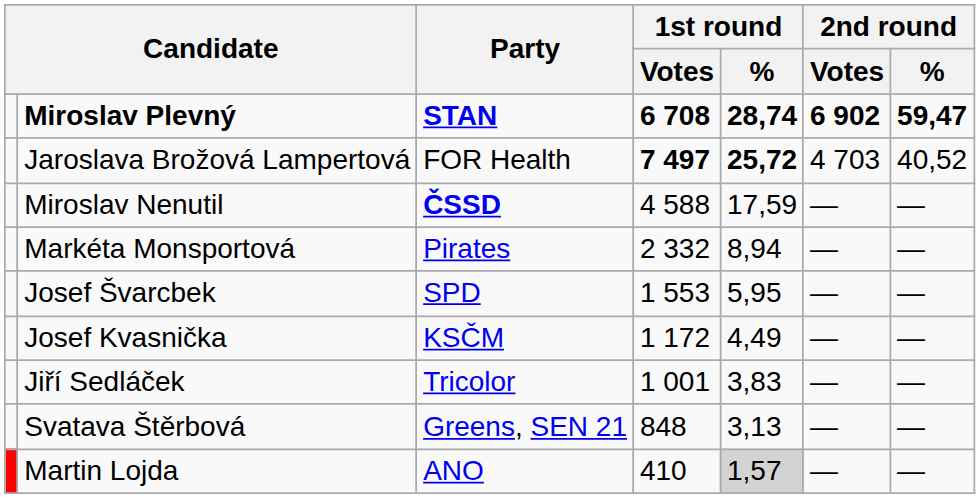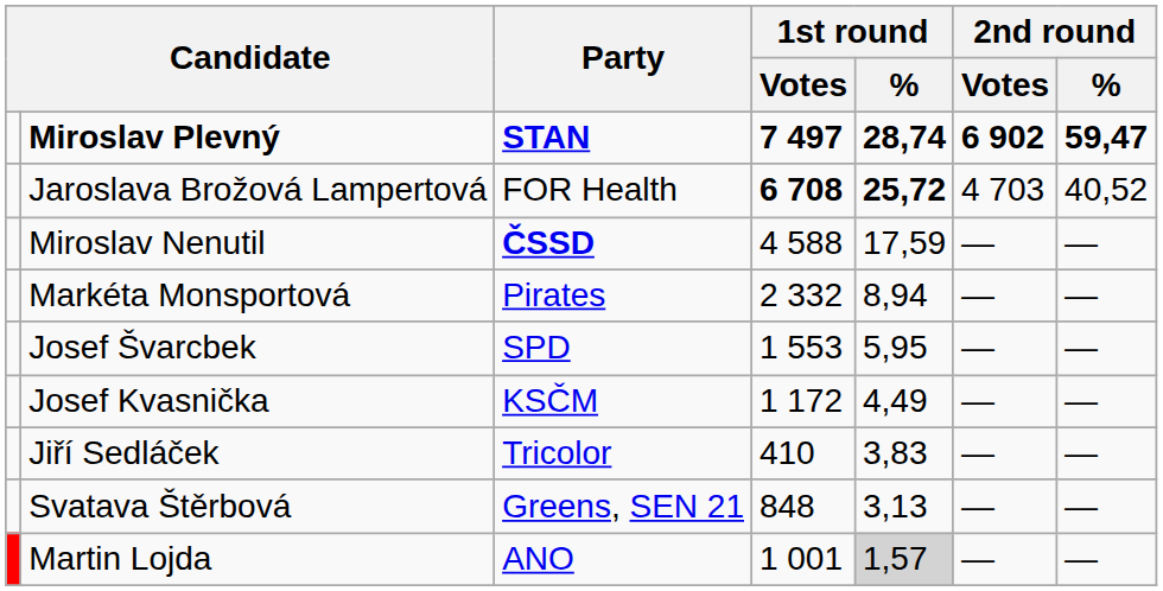Miroslav Plevný | 1st round / Votes: 6 708 -> 7 497
Jaroslava Brožová Lampertová | 1st round / Votes: 7 497 -> 6 708
Jiří Sedláček | 1st round / Votes: 1 001 -> 410
Martin Lojda | 1st round / Votes: 410 -> 1 001
